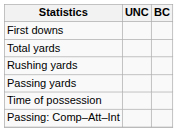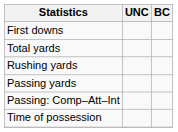rows swapped: Passing: Comp–Att–Int <-> Time of possession
